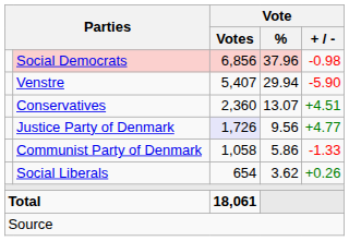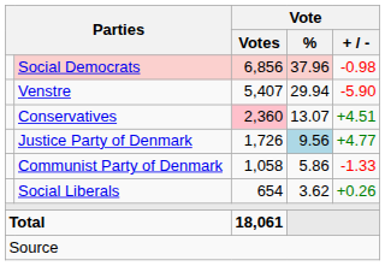Conservatives | Vote / Votes: no background -> pink background
Justice Party of Denmark | Vote / Votes: lavender background -> no background
Justice Party of Denmark | Vote / %: no background -> lightblue background
